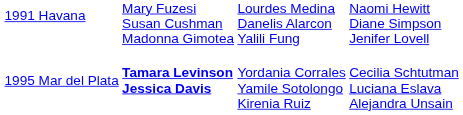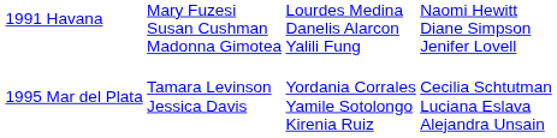1995 Mar del Plata | column 2: bold -> normal
